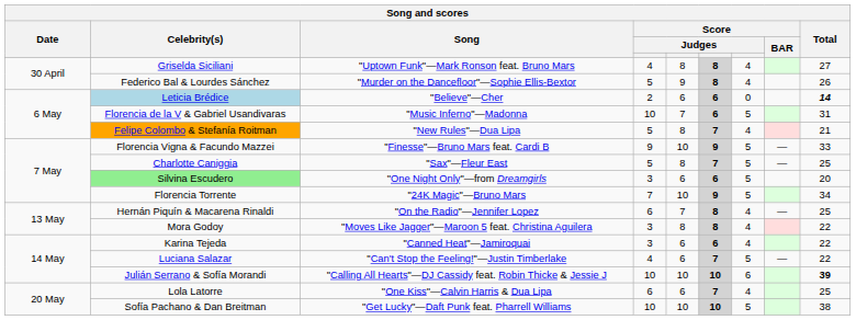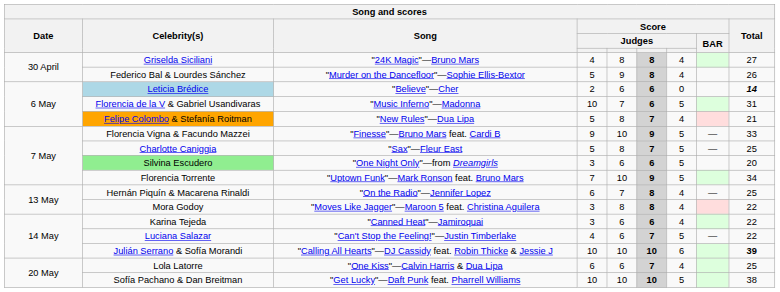Griselda Siciliani | Song: "Uptown Funk"—Mark Ronson feat. Bruno Mars -> "24K Magic"—Bruno Mars
Florencia Torrente | Song: "24K Magic"—Bruno Mars -> "Uptown Funk"—Mark Ronson feat. Bruno Mars
